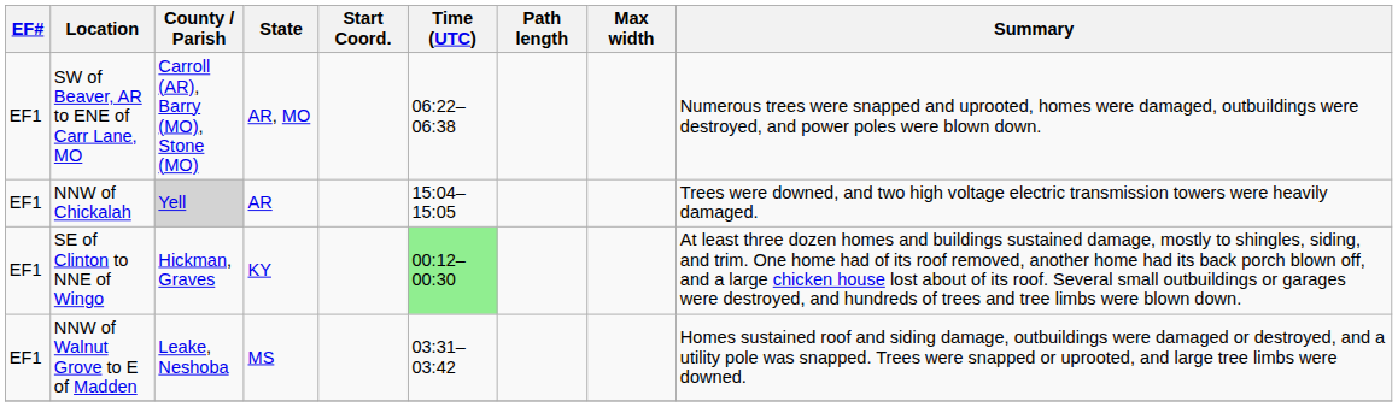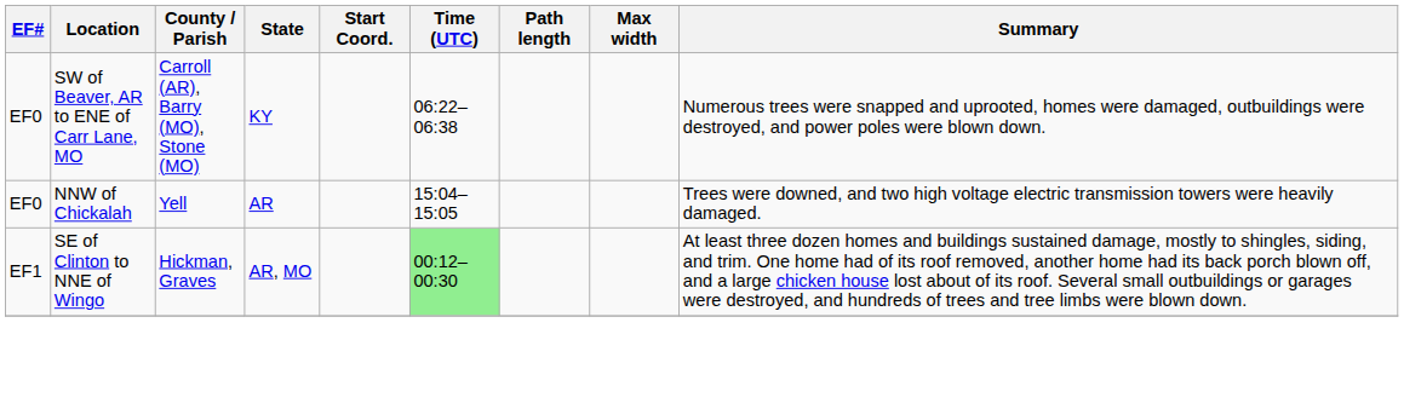SW of Beaver, AR to ENE of Carr Lane, MO | EF#: EF1 -> EF0
SW of Beaver, AR to ENE of Carr Lane, MO | State: AR, MO -> KY
NNW of Chickalah | EF#: EF1 -> EF0
NNW of Chickalah | County / Parish: lightgrey background -> no background
SE of Clinton to NNE of Wingo | State: KY -> AR, MO
- row: EF1 | NNW of Walnut Grove to E of Madden | Leake, Neshoba | MS | 03:31–03:42 | Homes sustained roof and siding damage, outbuildings were damaged or destroyed, and a utility pole was snapped. Trees were snapped or uprooted, and large tree limbs were downed.
